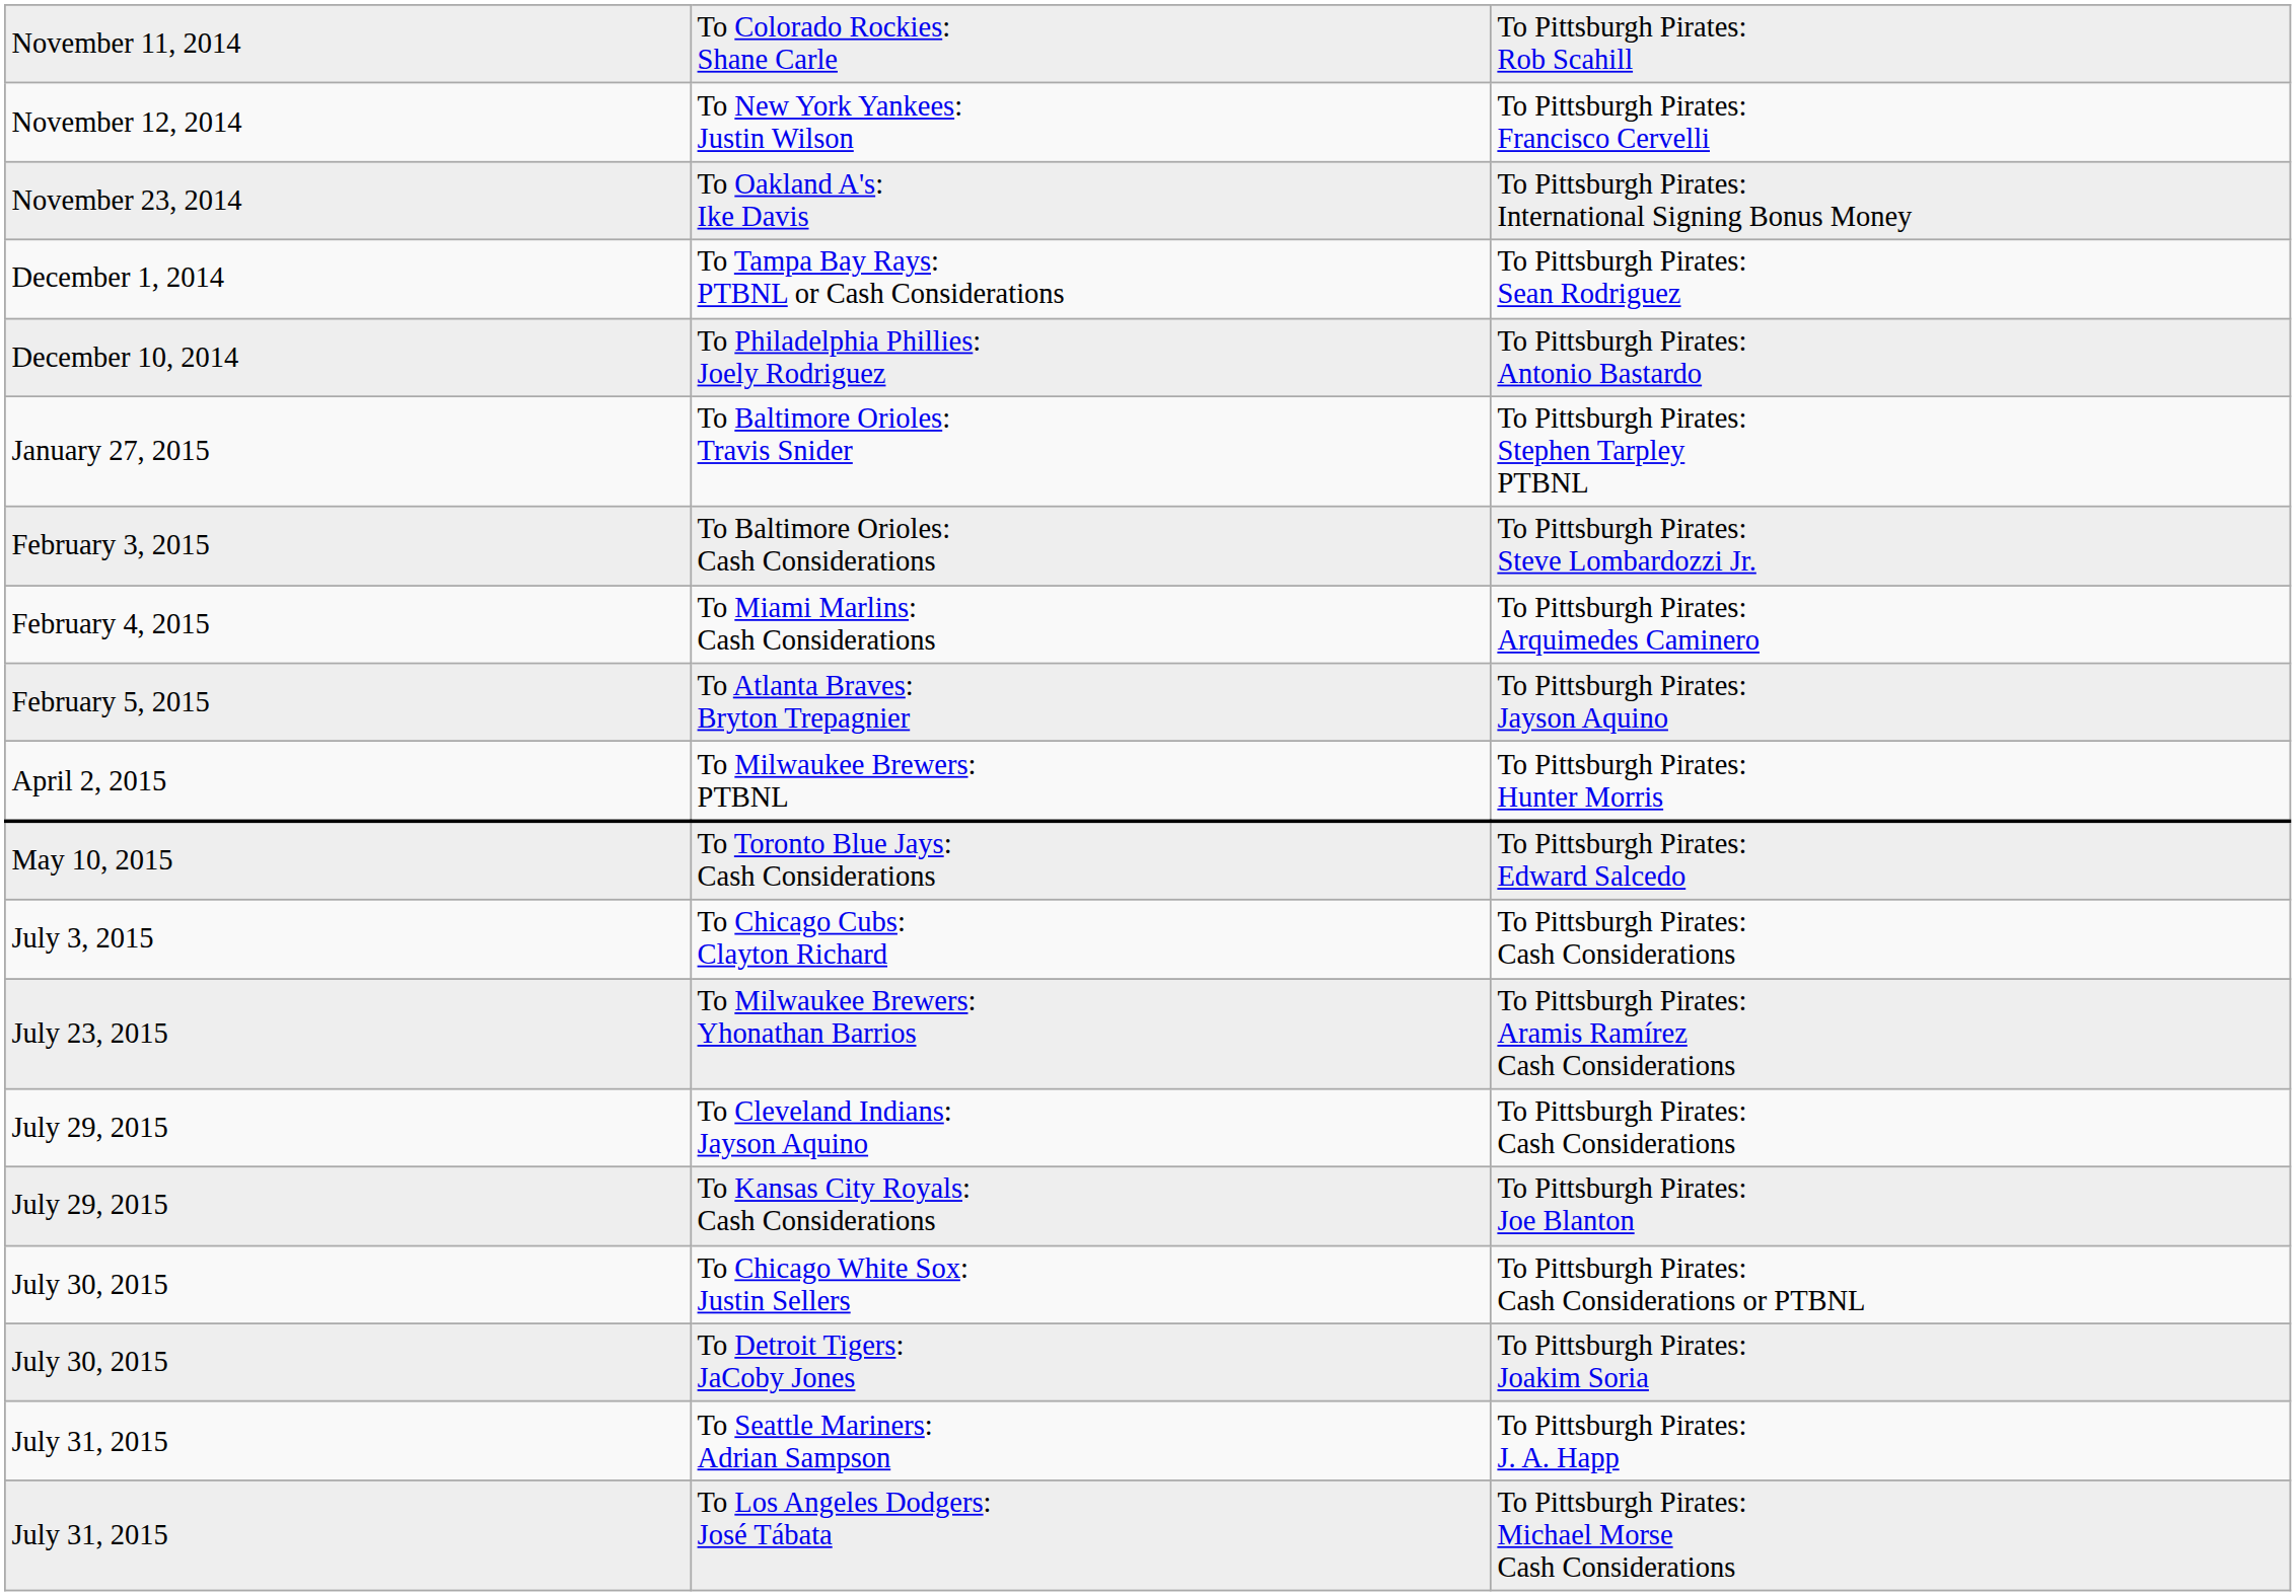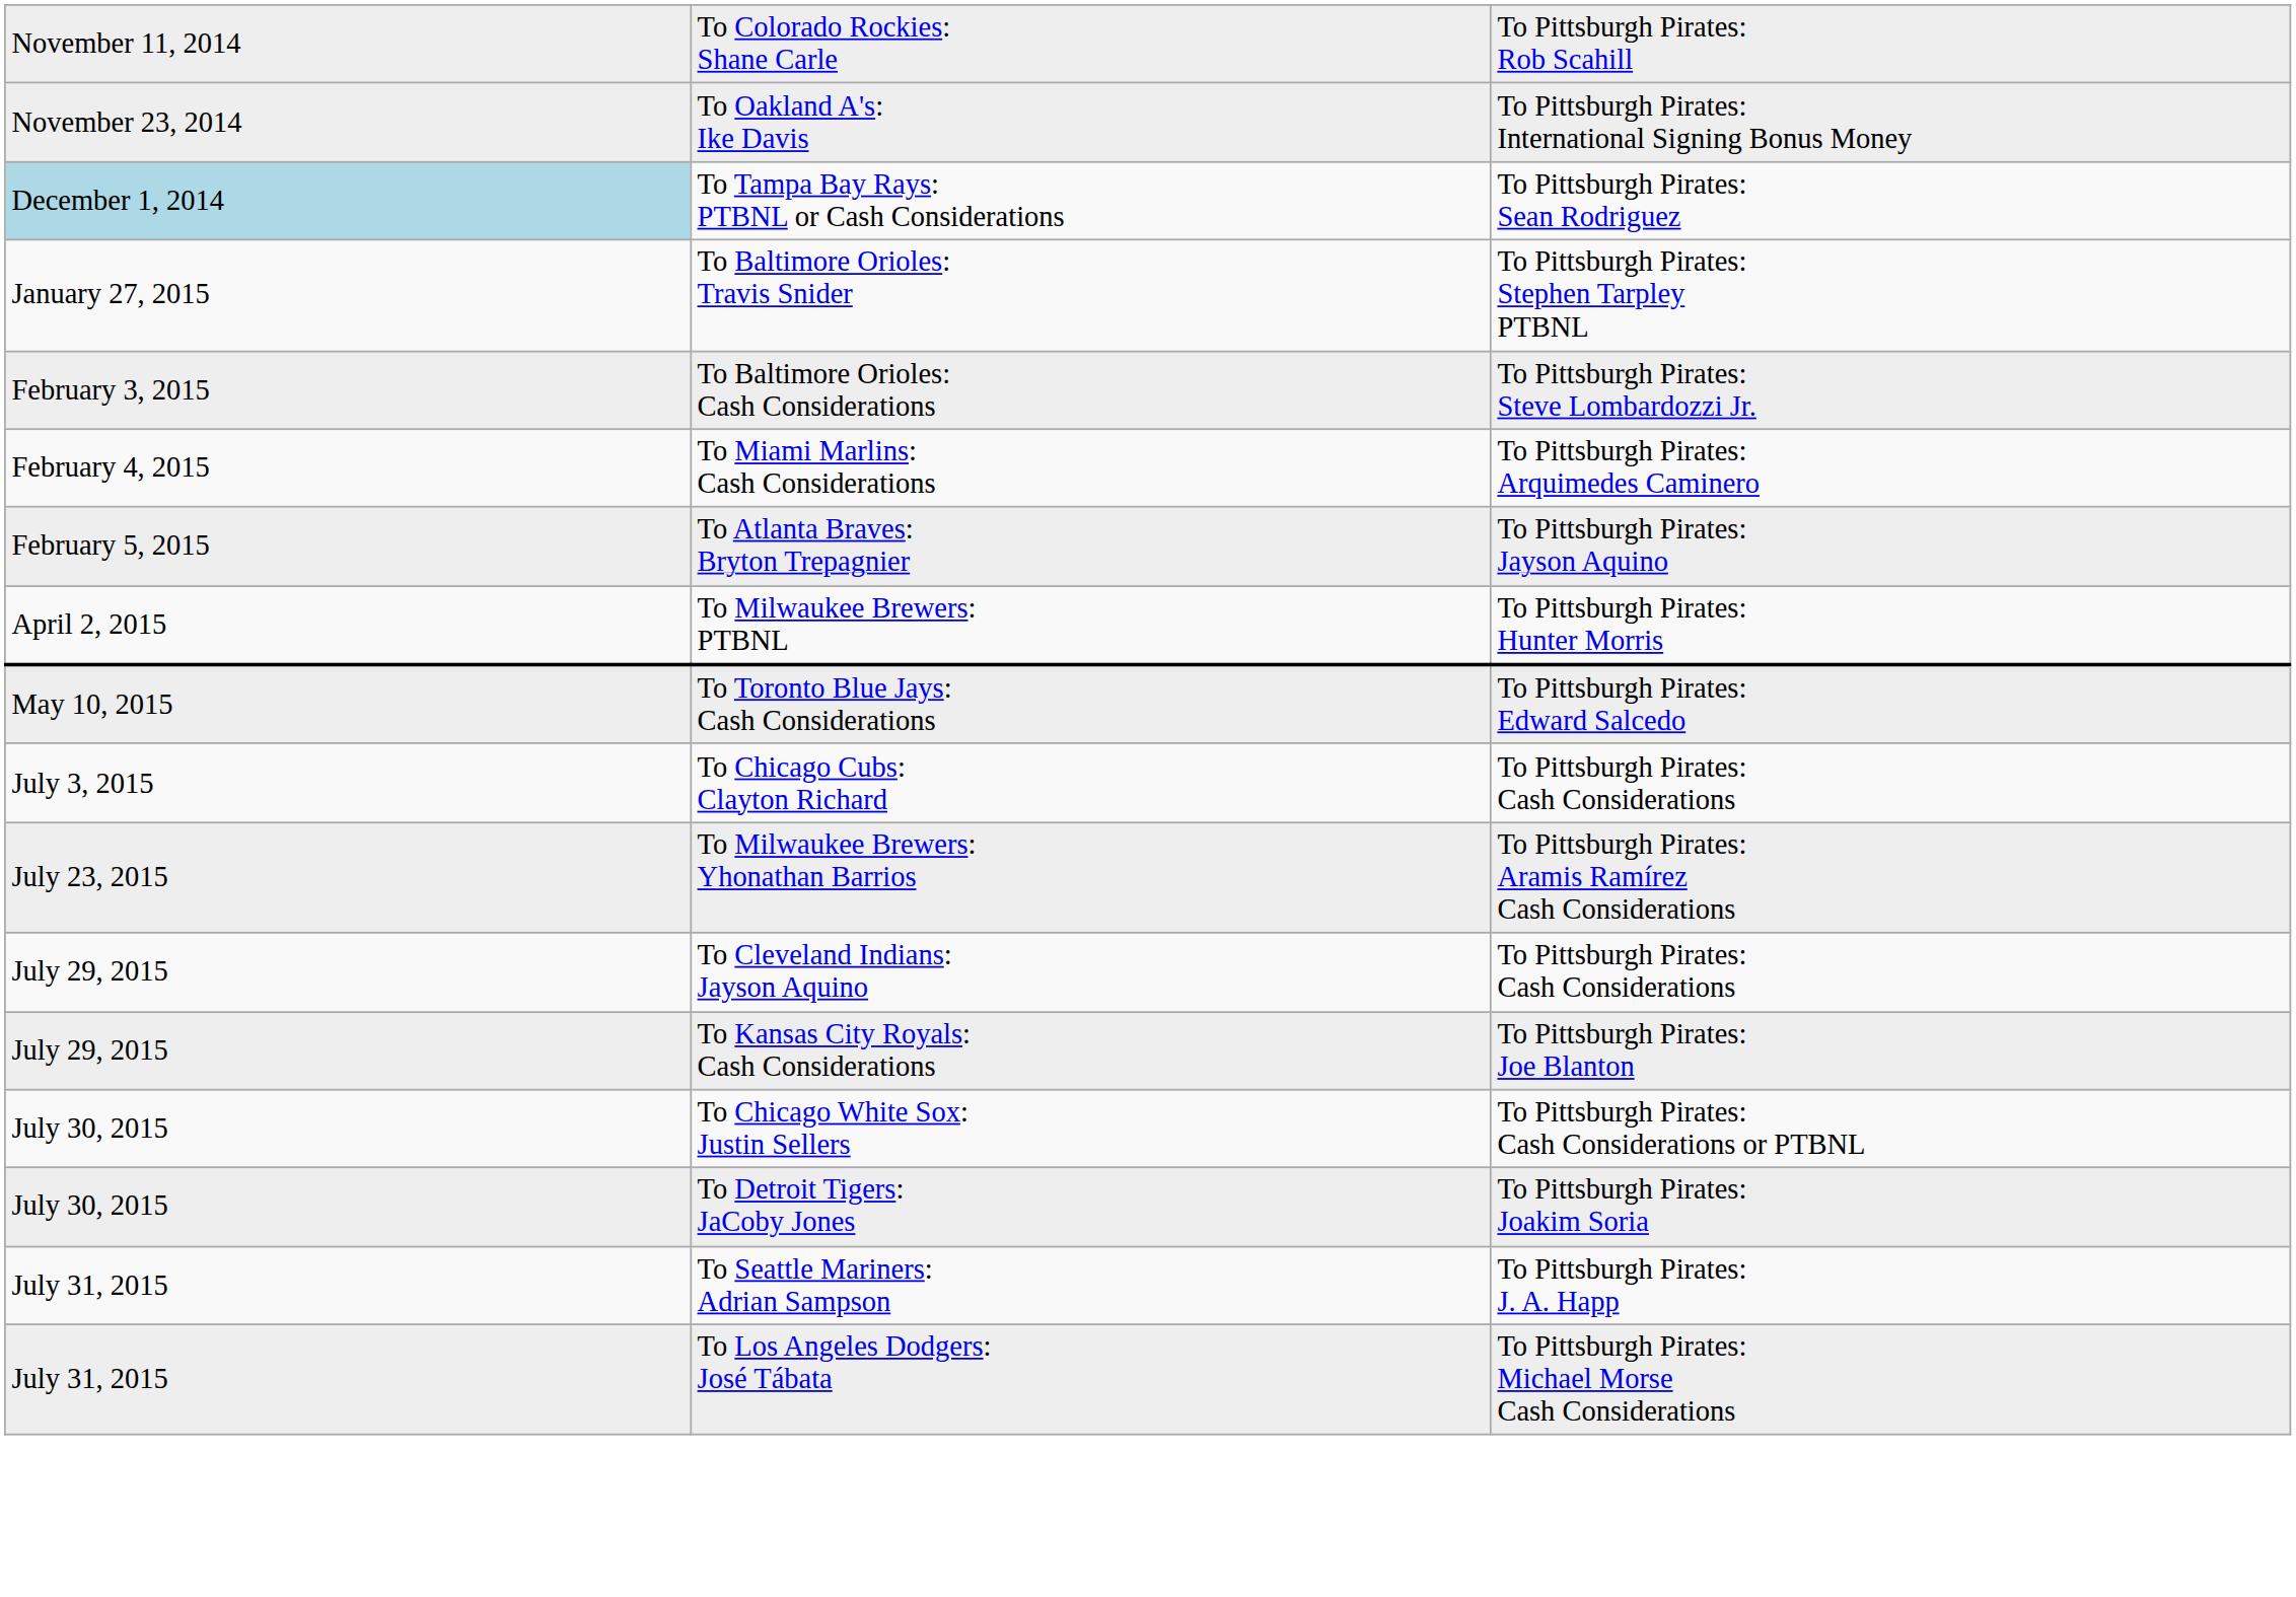- row: November 12, 2014 | To New York Yankees: Justin Wilson | To Pittsburgh Pirates: Francisco Cervelli
To Tampa Bay Rays: PTBNL or Cash Considerations | column 1: no background -> lightblue background
- row: December 10, 2014 | To Philadelphia Phillies: Joely Rodriguez | To Pittsburgh Pirates: Antonio Bastardo
